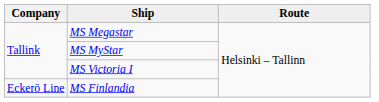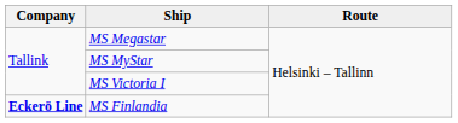MS Finlandia | Company: normal -> bold
